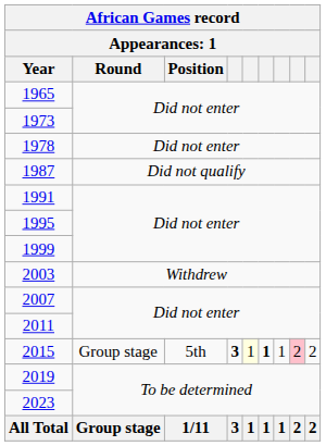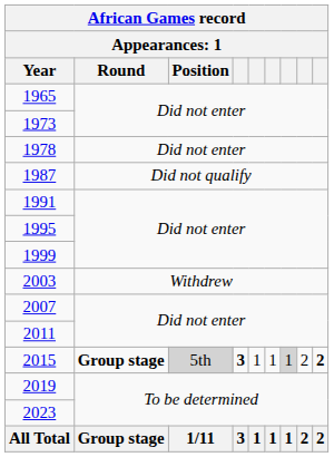2015 | Round: normal -> bold
2015 | Position: no background -> lightgrey background
2015 | column 5: lightyellow background -> no background
2015 | column 6: bold -> normal
2015 | column 7: no background -> lightgrey background
2015 | column 8: pink background -> no background
2015 | column 9: normal -> bold
